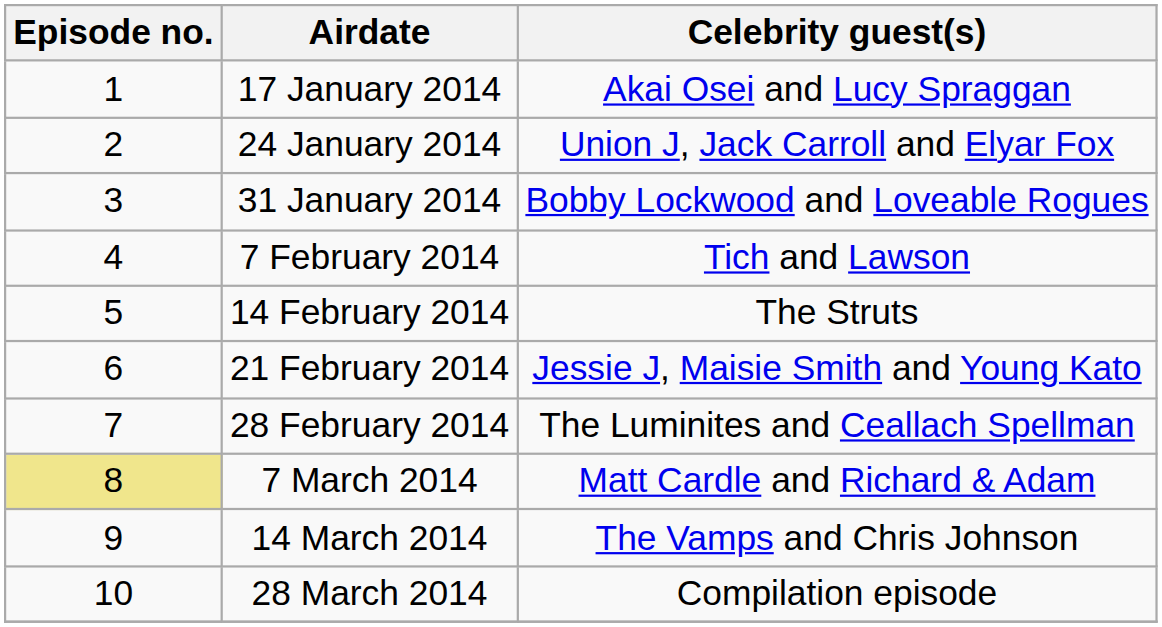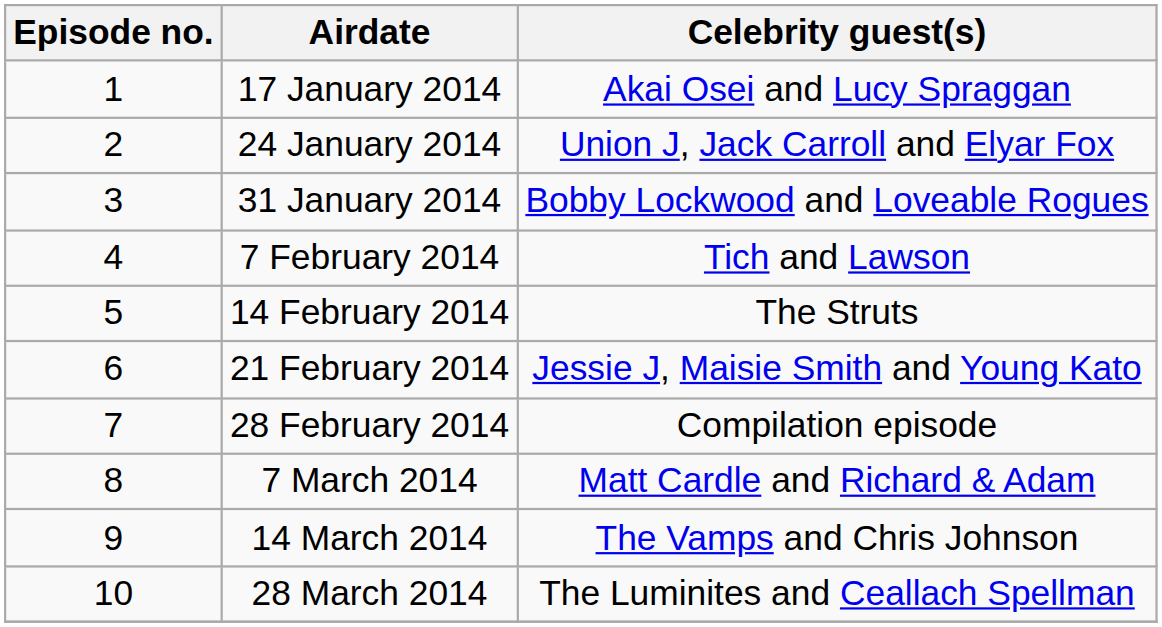28 February 2014 | Celebrity guest(s): The Luminites and Ceallach Spellman -> Compilation episode
7 March 2014 | Episode no.: khaki background -> no background
28 March 2014 | Celebrity guest(s): Compilation episode -> The Luminites and Ceallach Spellman
